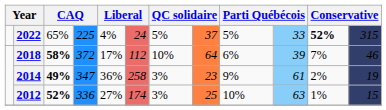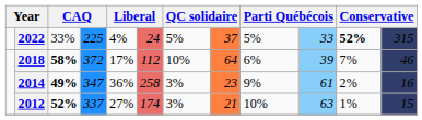2022 | column 3: 65% -> 33%
2014 | column 12: 19 -> 16
2012 | column 4: 336 -> 337
2012 | column 8: 25 -> 21
